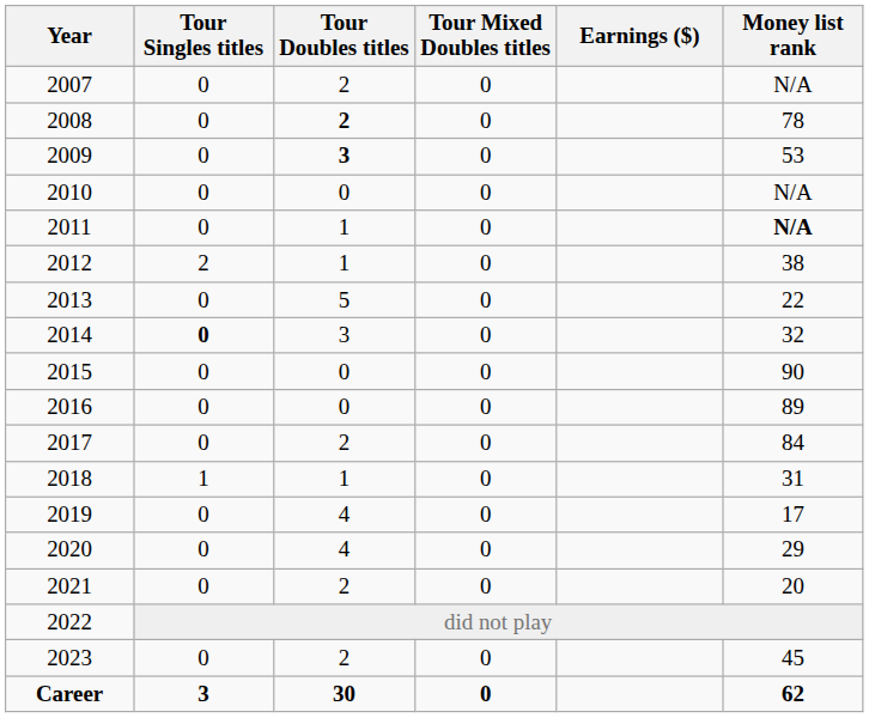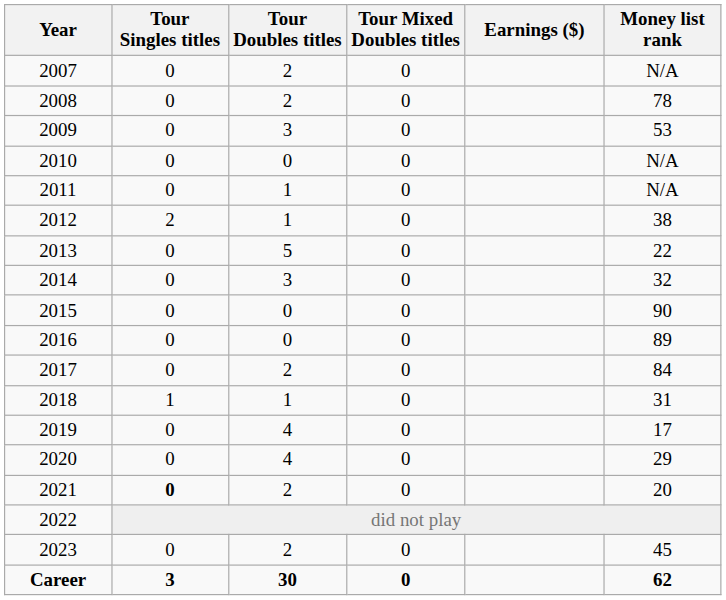2008 | Tour Doubles titles: bold -> normal
2009 | Tour Doubles titles: bold -> normal
2011 | Money list rank: bold -> normal
2014 | Tour Singles titles: bold -> normal
2021 | Tour Singles titles: normal -> bold
